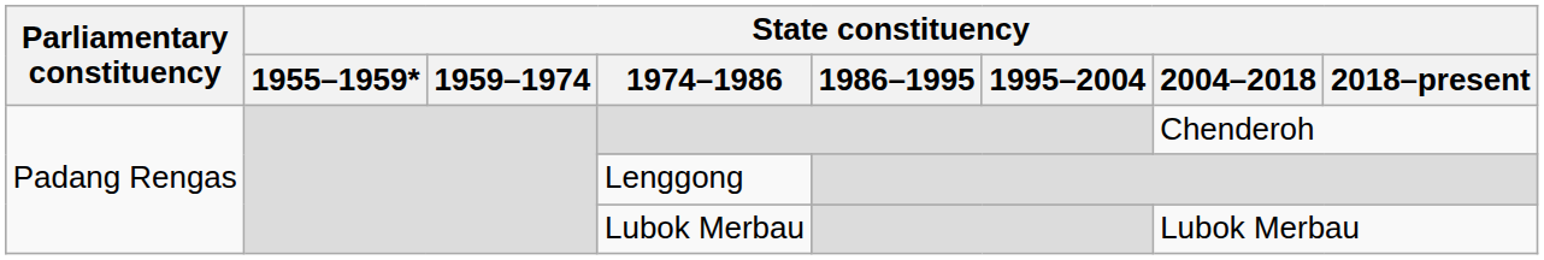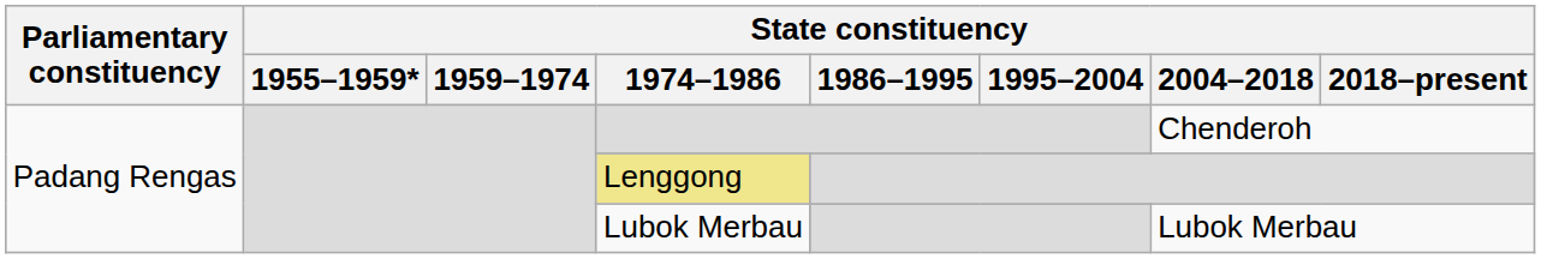Lenggong | State constituency / 1974–1986: no background -> khaki background
